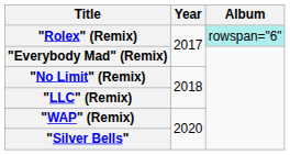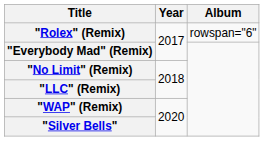"Rolex" (Remix) | Album: paleturquoise background -> no background
